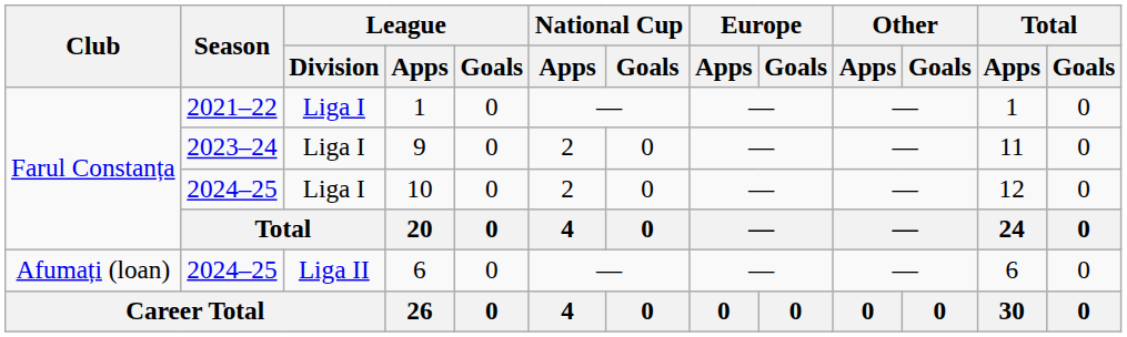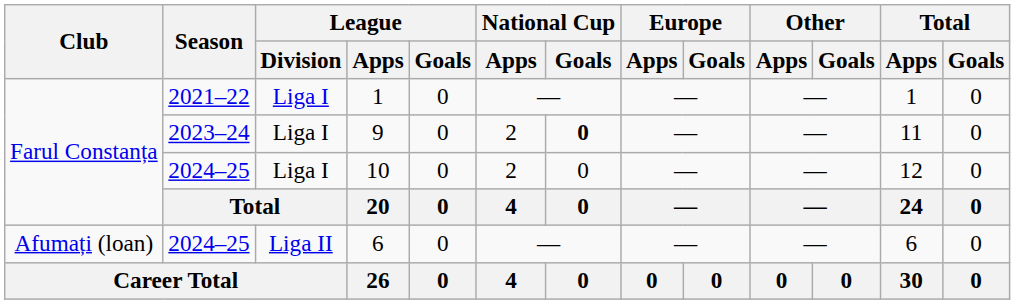9 | National Cup / Goals: normal -> bold
